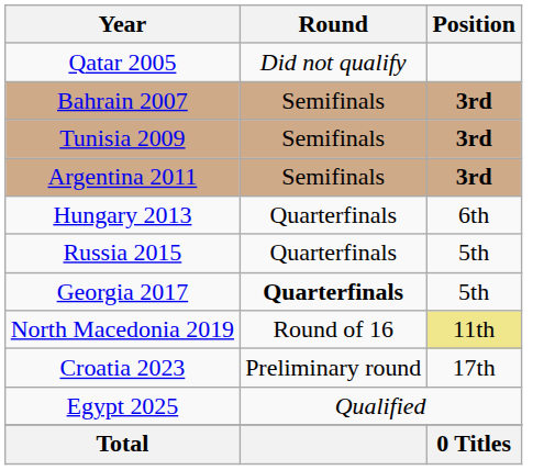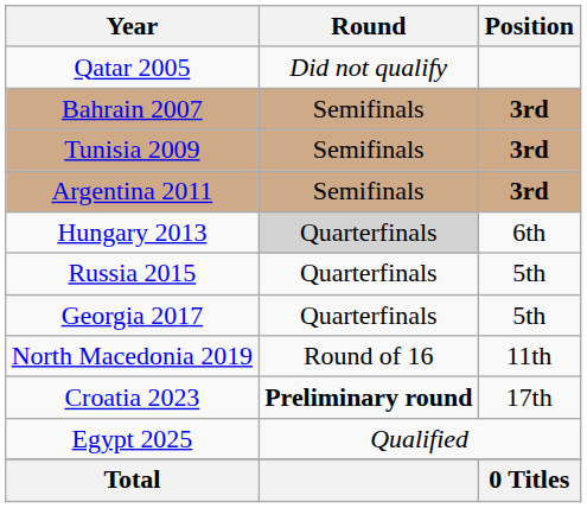Hungary 2013 | Round: no background -> lightgrey background
Georgia 2017 | Round: bold -> normal
North Macedonia 2019 | Position: khaki background -> no background
Croatia 2023 | Round: normal -> bold
